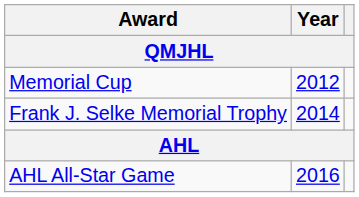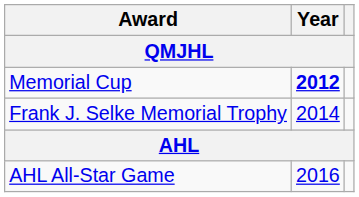Memorial Cup | Year: normal -> bold
